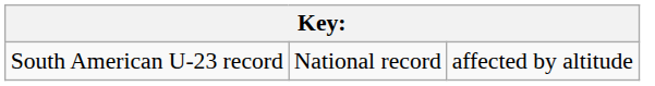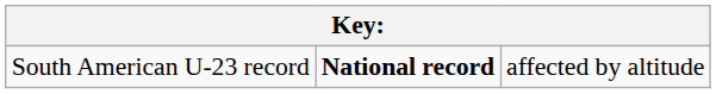South American U-23 record | column 2: normal -> bold
